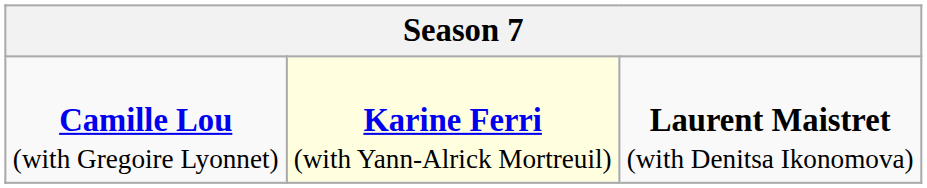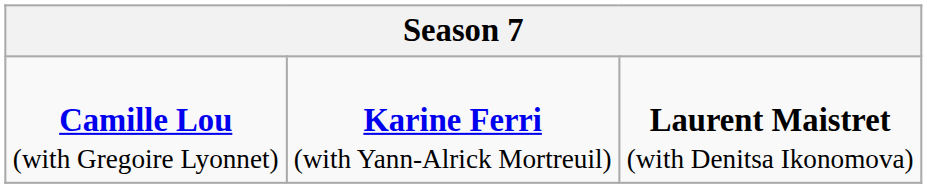Camille Lou (with Gregoire Lyonnet) | column 2: lightyellow background -> no background
